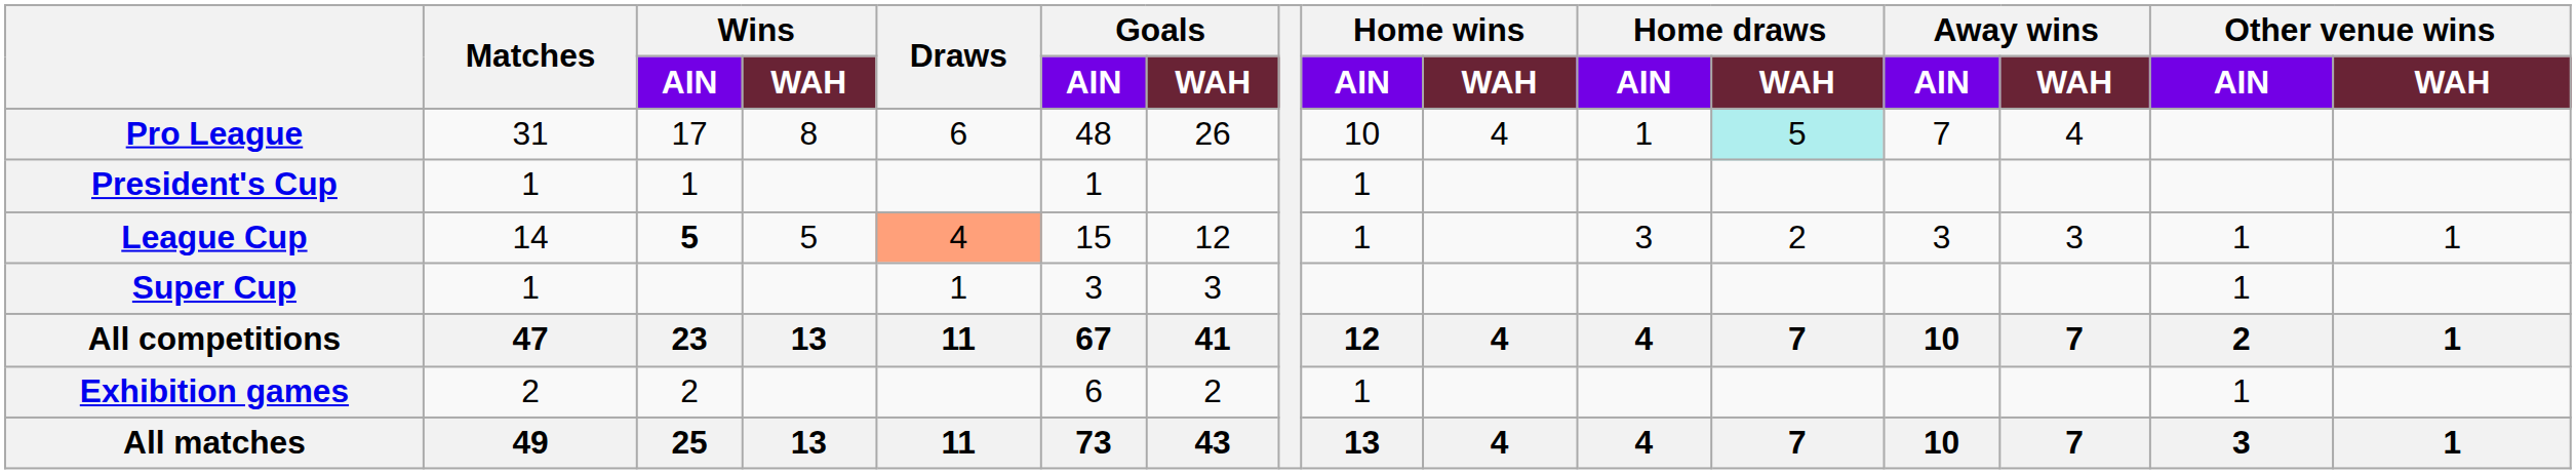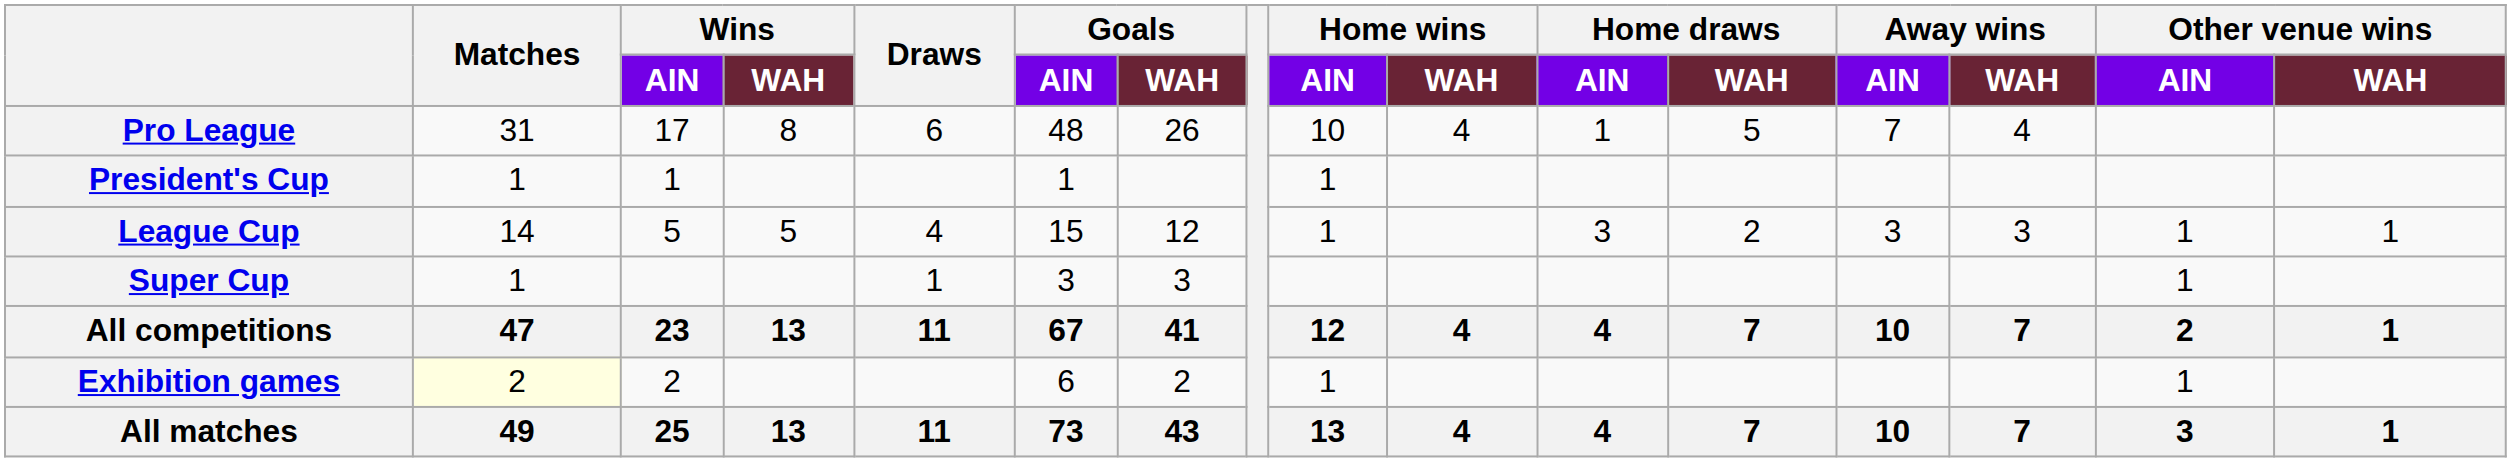Pro League | Home draws / WAH: paleturquoise background -> no background
League Cup | Wins / AIN: bold -> normal
League Cup | Draws: lightsalmon background -> no background
Exhibition games | Matches: no background -> lightyellow background
